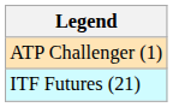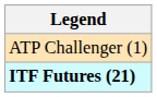row 3 | column 1: normal -> bold
